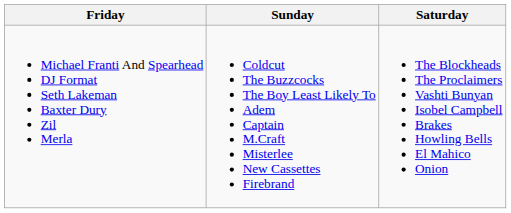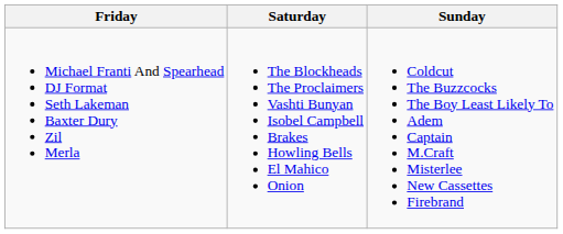columns swapped: Saturday <-> Sunday
